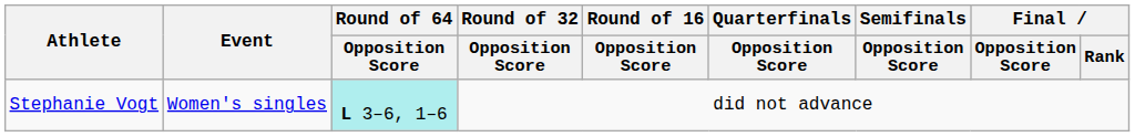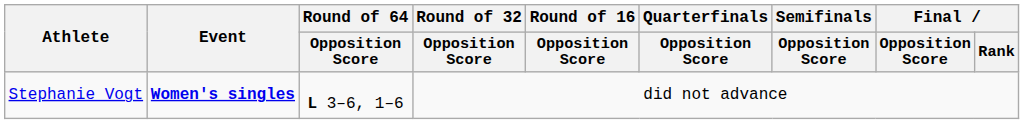Stephanie Vogt | Event: normal -> bold
Stephanie Vogt | Round of 64 / Opposition Score: paleturquoise background -> no background
